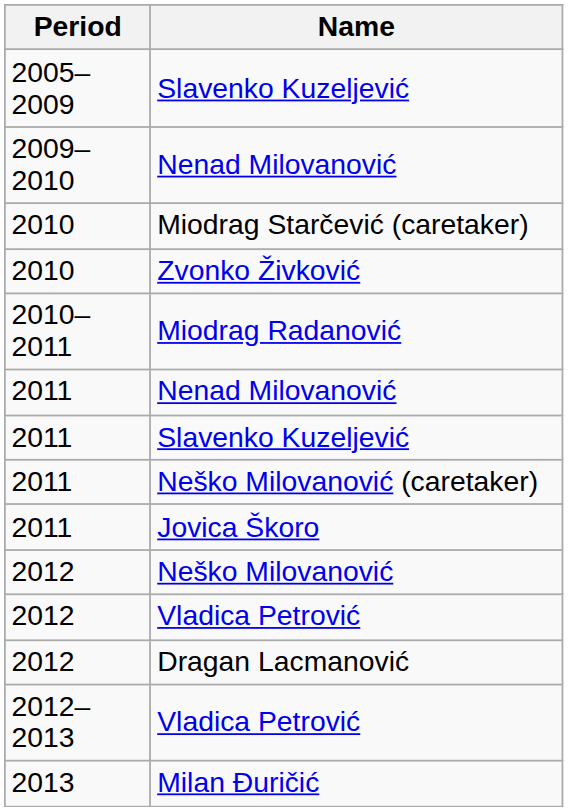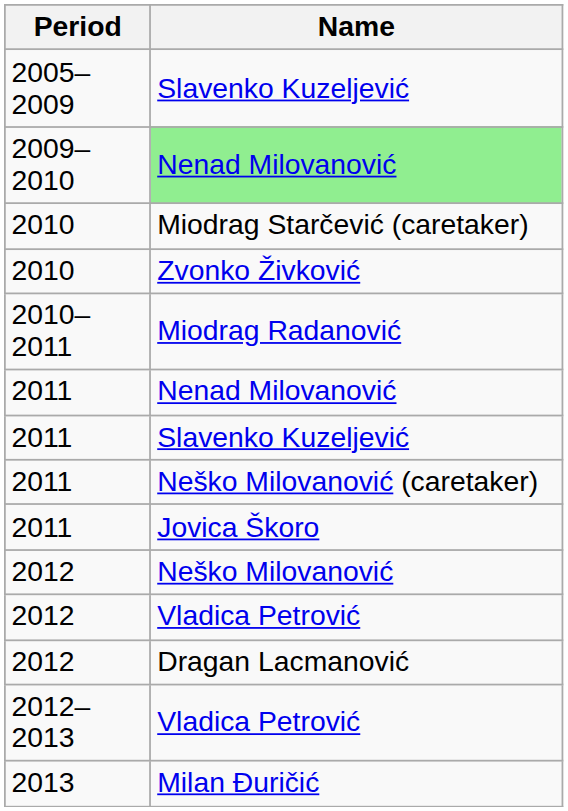row 3 | Name: no background -> lightgreen background
